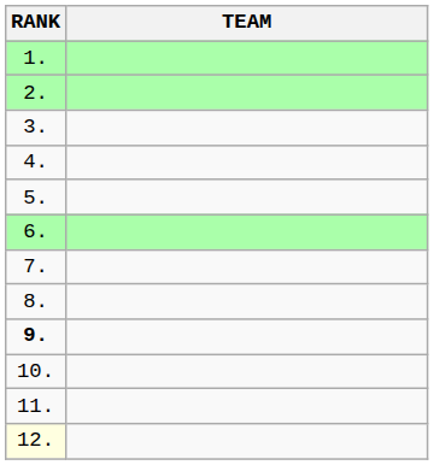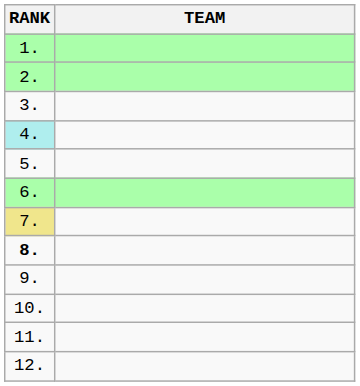4. | RANK: no background -> paleturquoise background
7. | RANK: no background -> khaki background
8. | RANK: normal -> bold
9. | RANK: bold -> normal
12. | RANK: lightyellow background -> no background
